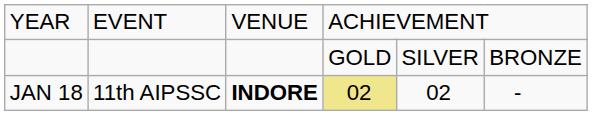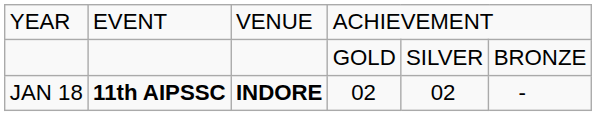JAN 18 | column 2: normal -> bold
JAN 18 | column 4: khaki background -> no background
